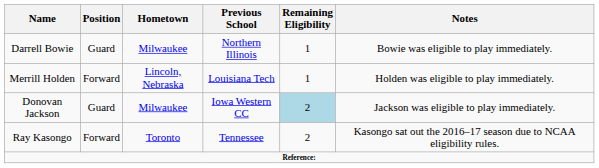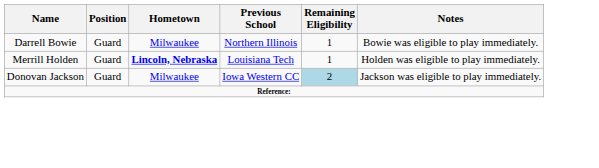Merrill Holden | Position: Forward -> Guard
Merrill Holden | Hometown: normal -> bold
- row: Ray Kasongo | Forward | Toronto | Tennessee | 2 | Kasongo sat out the 2016–17 season due to NCAA eligibility rules.
